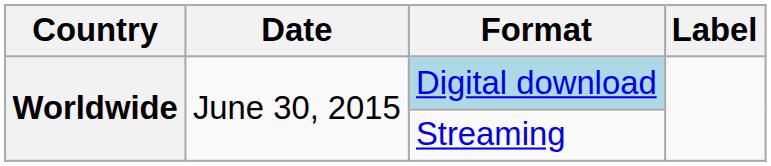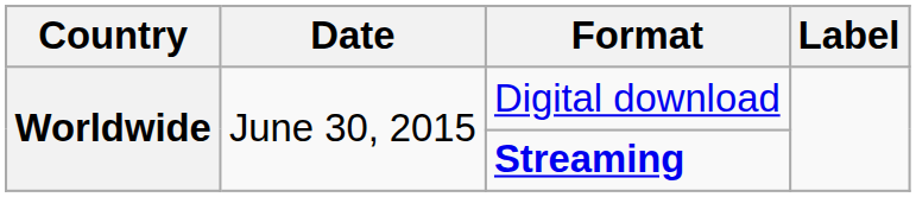Digital download | Format: lightblue background -> no background
Streaming | Format: normal -> bold
